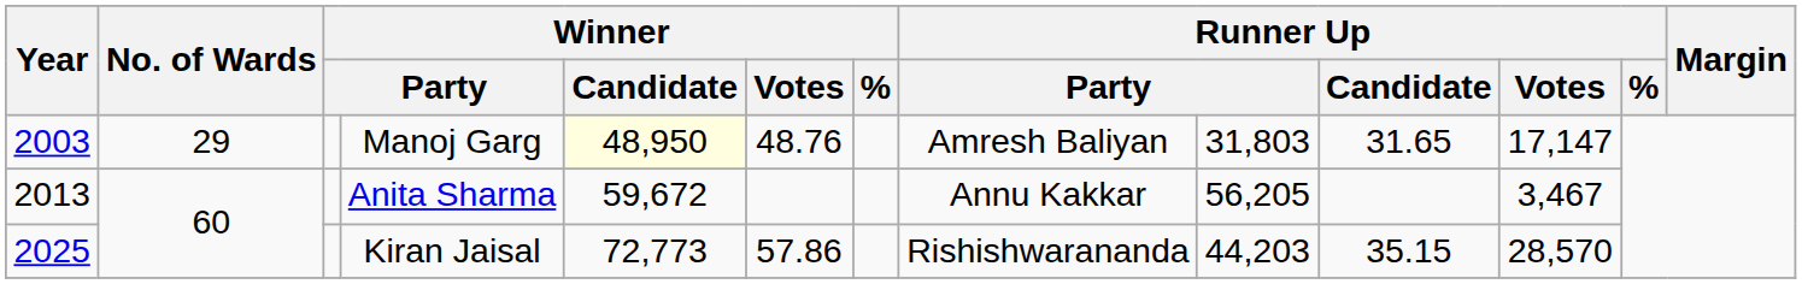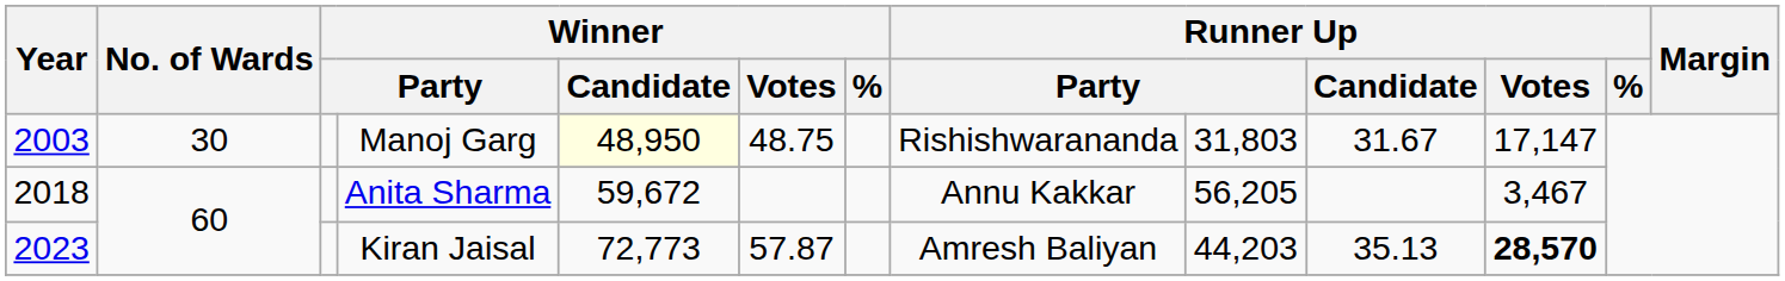Manoj Garg | No. of Wards: 29 -> 30
Manoj Garg | Winner / Votes: 48.76 -> 48.75
Manoj Garg | column 8: Amresh Baliyan -> Rishishwarananda
Manoj Garg | Runner Up / Candidate: 31.65 -> 31.67
Anita Sharma | Year: 2013 -> 2018
Kiran Jaisal | Year: 2025 -> 2023
Kiran Jaisal | Winner / Votes: 57.86 -> 57.87
Kiran Jaisal | column 8: Rishishwarananda -> Amresh Baliyan
Kiran Jaisal | Runner Up / Candidate: 35.15 -> 35.13
Kiran Jaisal | Runner Up / Votes: normal -> bold
